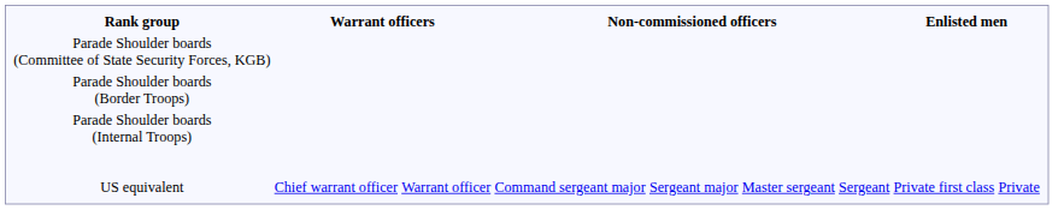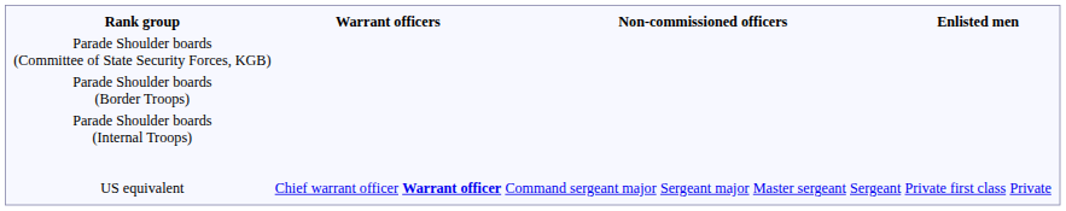US equivalent | column 3: normal -> bold
